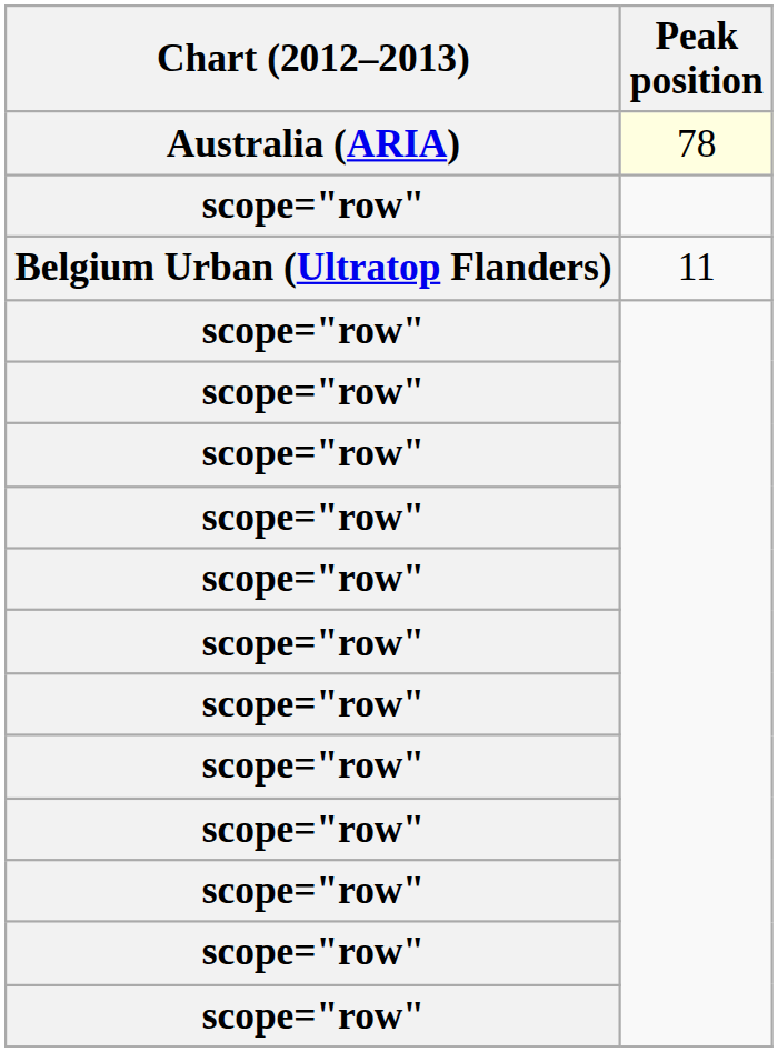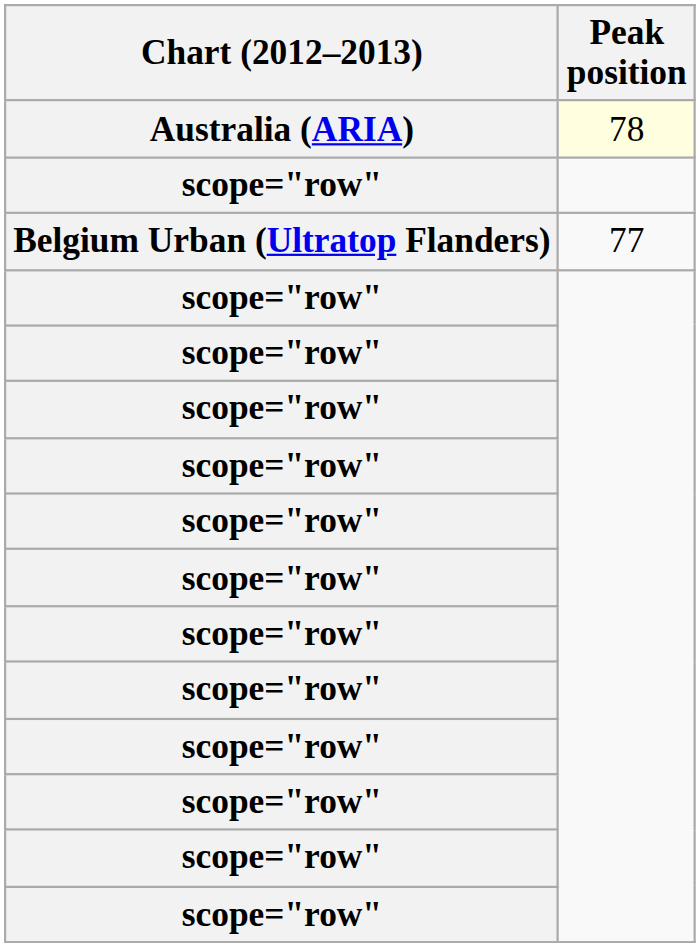Belgium Urban (Ultratop Flanders) | Peak position: 11 -> 77
